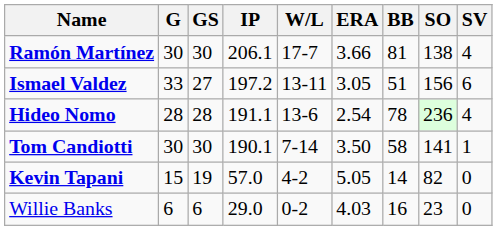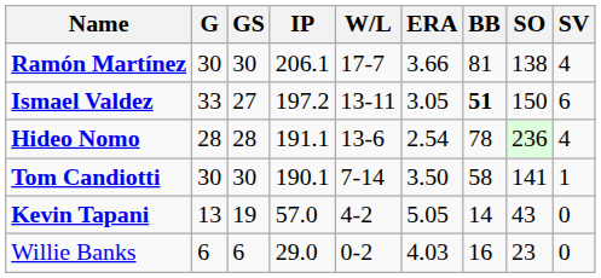Ismael Valdez | BB: normal -> bold
Ismael Valdez | SO: 156 -> 150
Kevin Tapani | G: 15 -> 13
Kevin Tapani | SO: 82 -> 43
